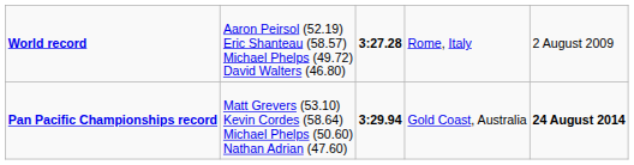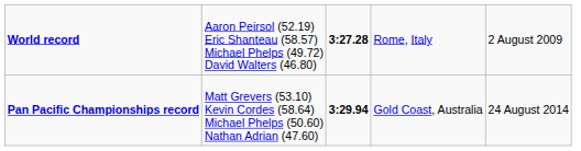Pan Pacific Championships record | column 5: bold -> normal
